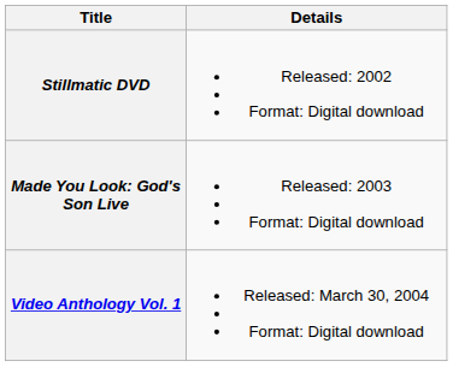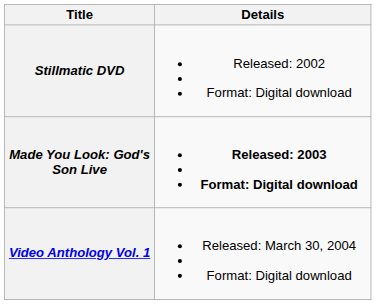Made You Look: God's Son Live | Details: normal -> bold
